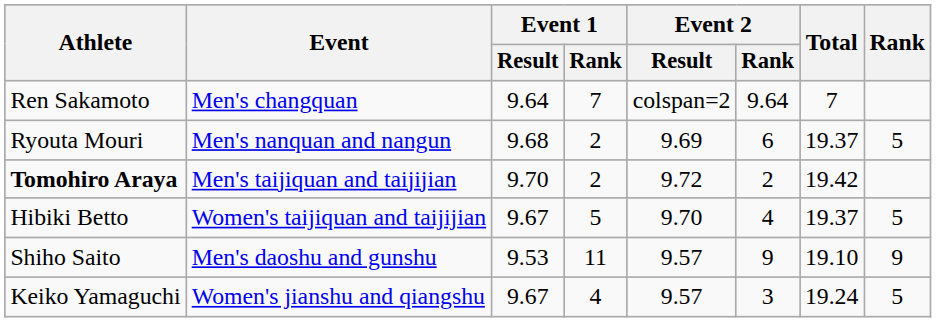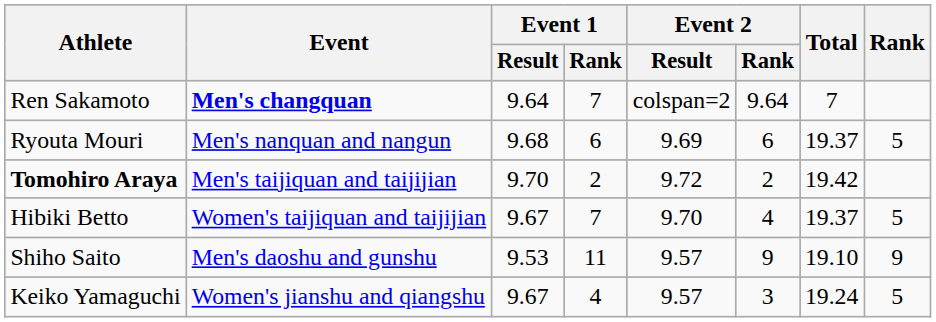Ren Sakamoto | Event: normal -> bold
Ryouta Mouri | Event 1 / Rank: 2 -> 6
Hibiki Betto | Event 1 / Rank: 5 -> 7
